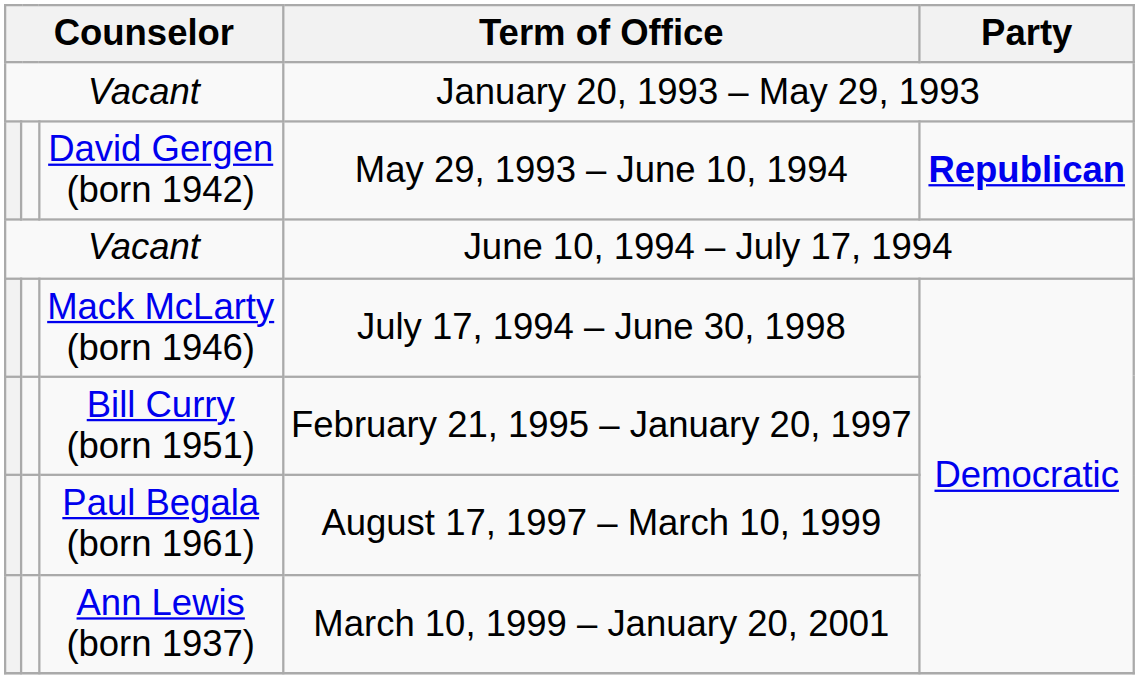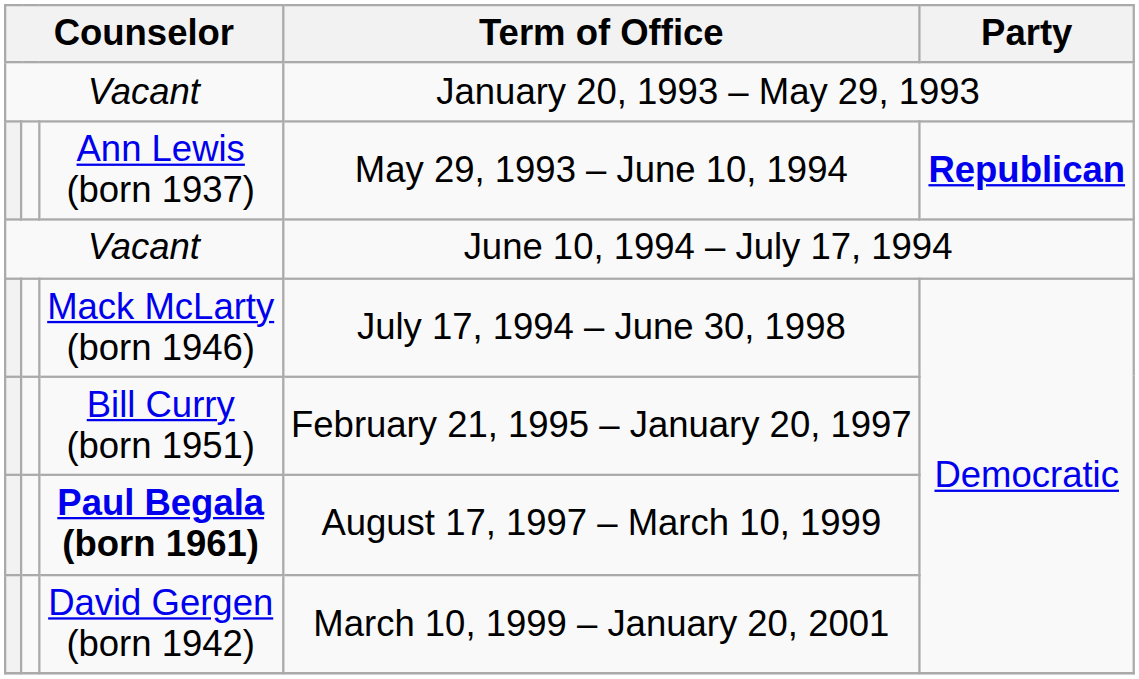May 29, 1993 – June 10, 1994 | column 3: David Gergen (born 1942) -> Ann Lewis (born 1937)
August 17, 1997 – March 10, 1999 | column 3: normal -> bold
March 10, 1999 – January 20, 2001 | column 3: Ann Lewis (born 1937) -> David Gergen (born 1942)
